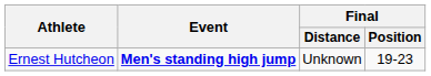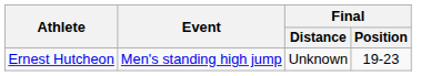Ernest Hutcheon | Event: bold -> normal
